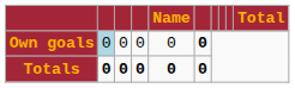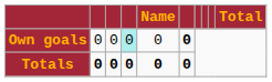Own goals | column 2: lightblue background -> no background
Own goals | column 4: no background -> paleturquoise background
